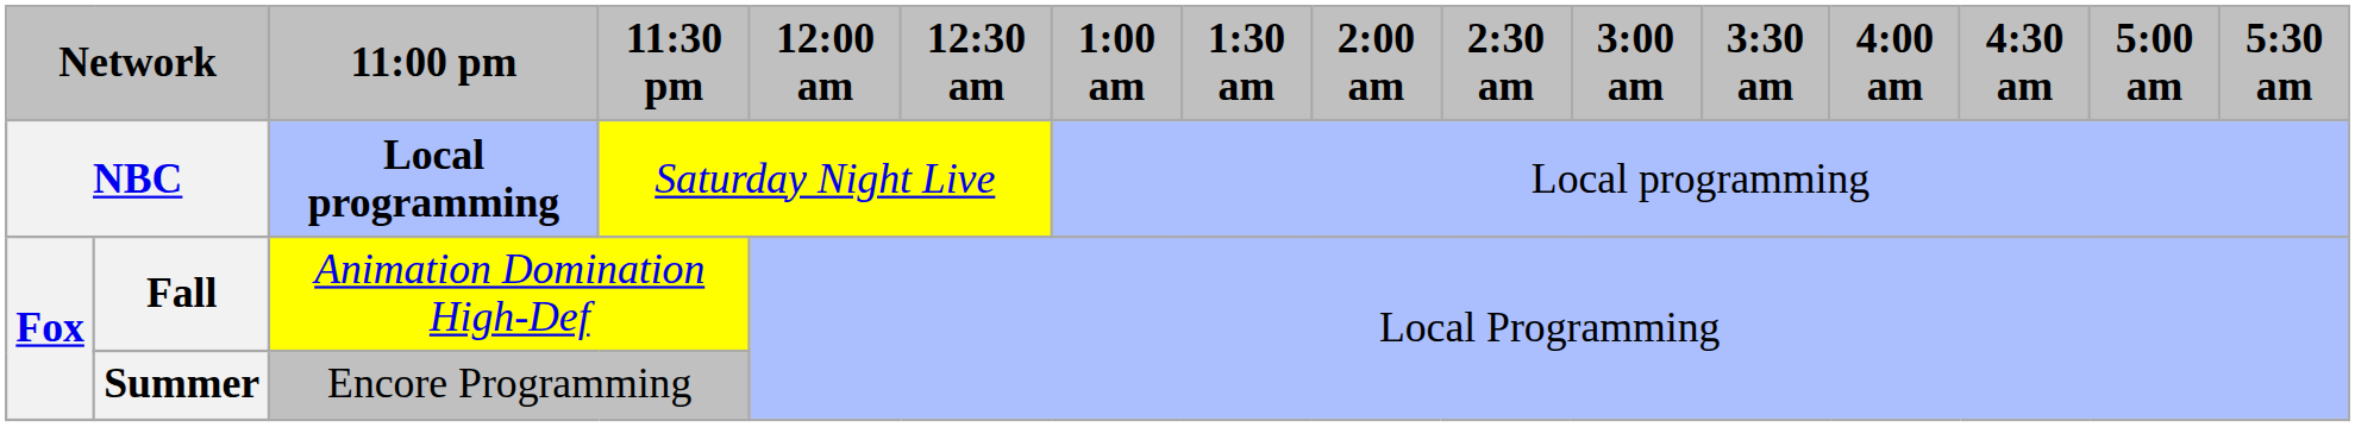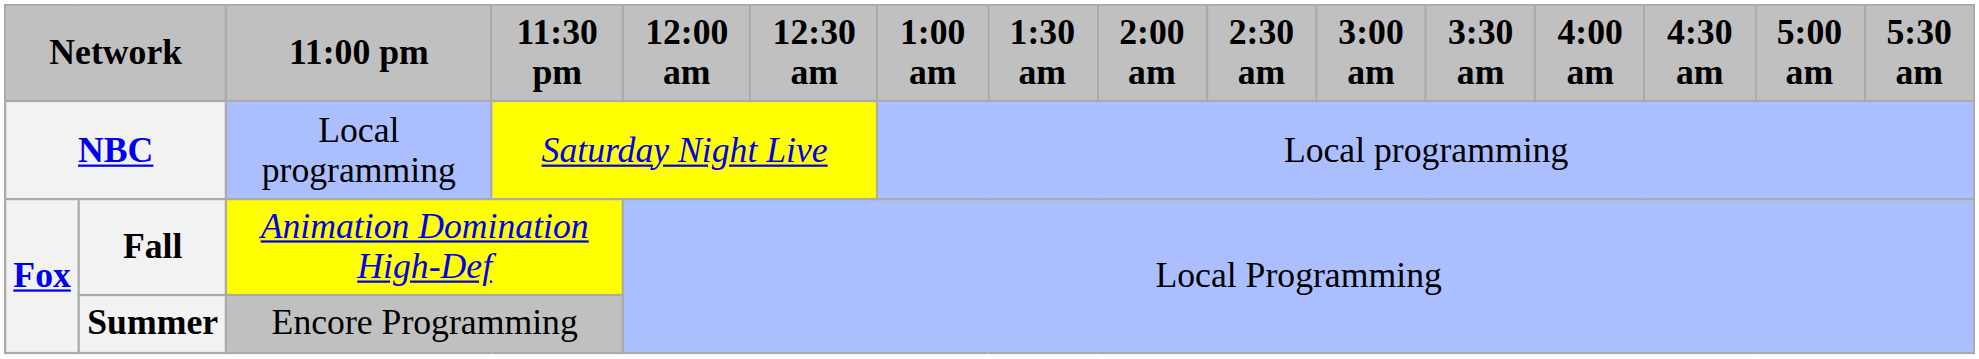NBC | 11:00 pm: bold -> normal
